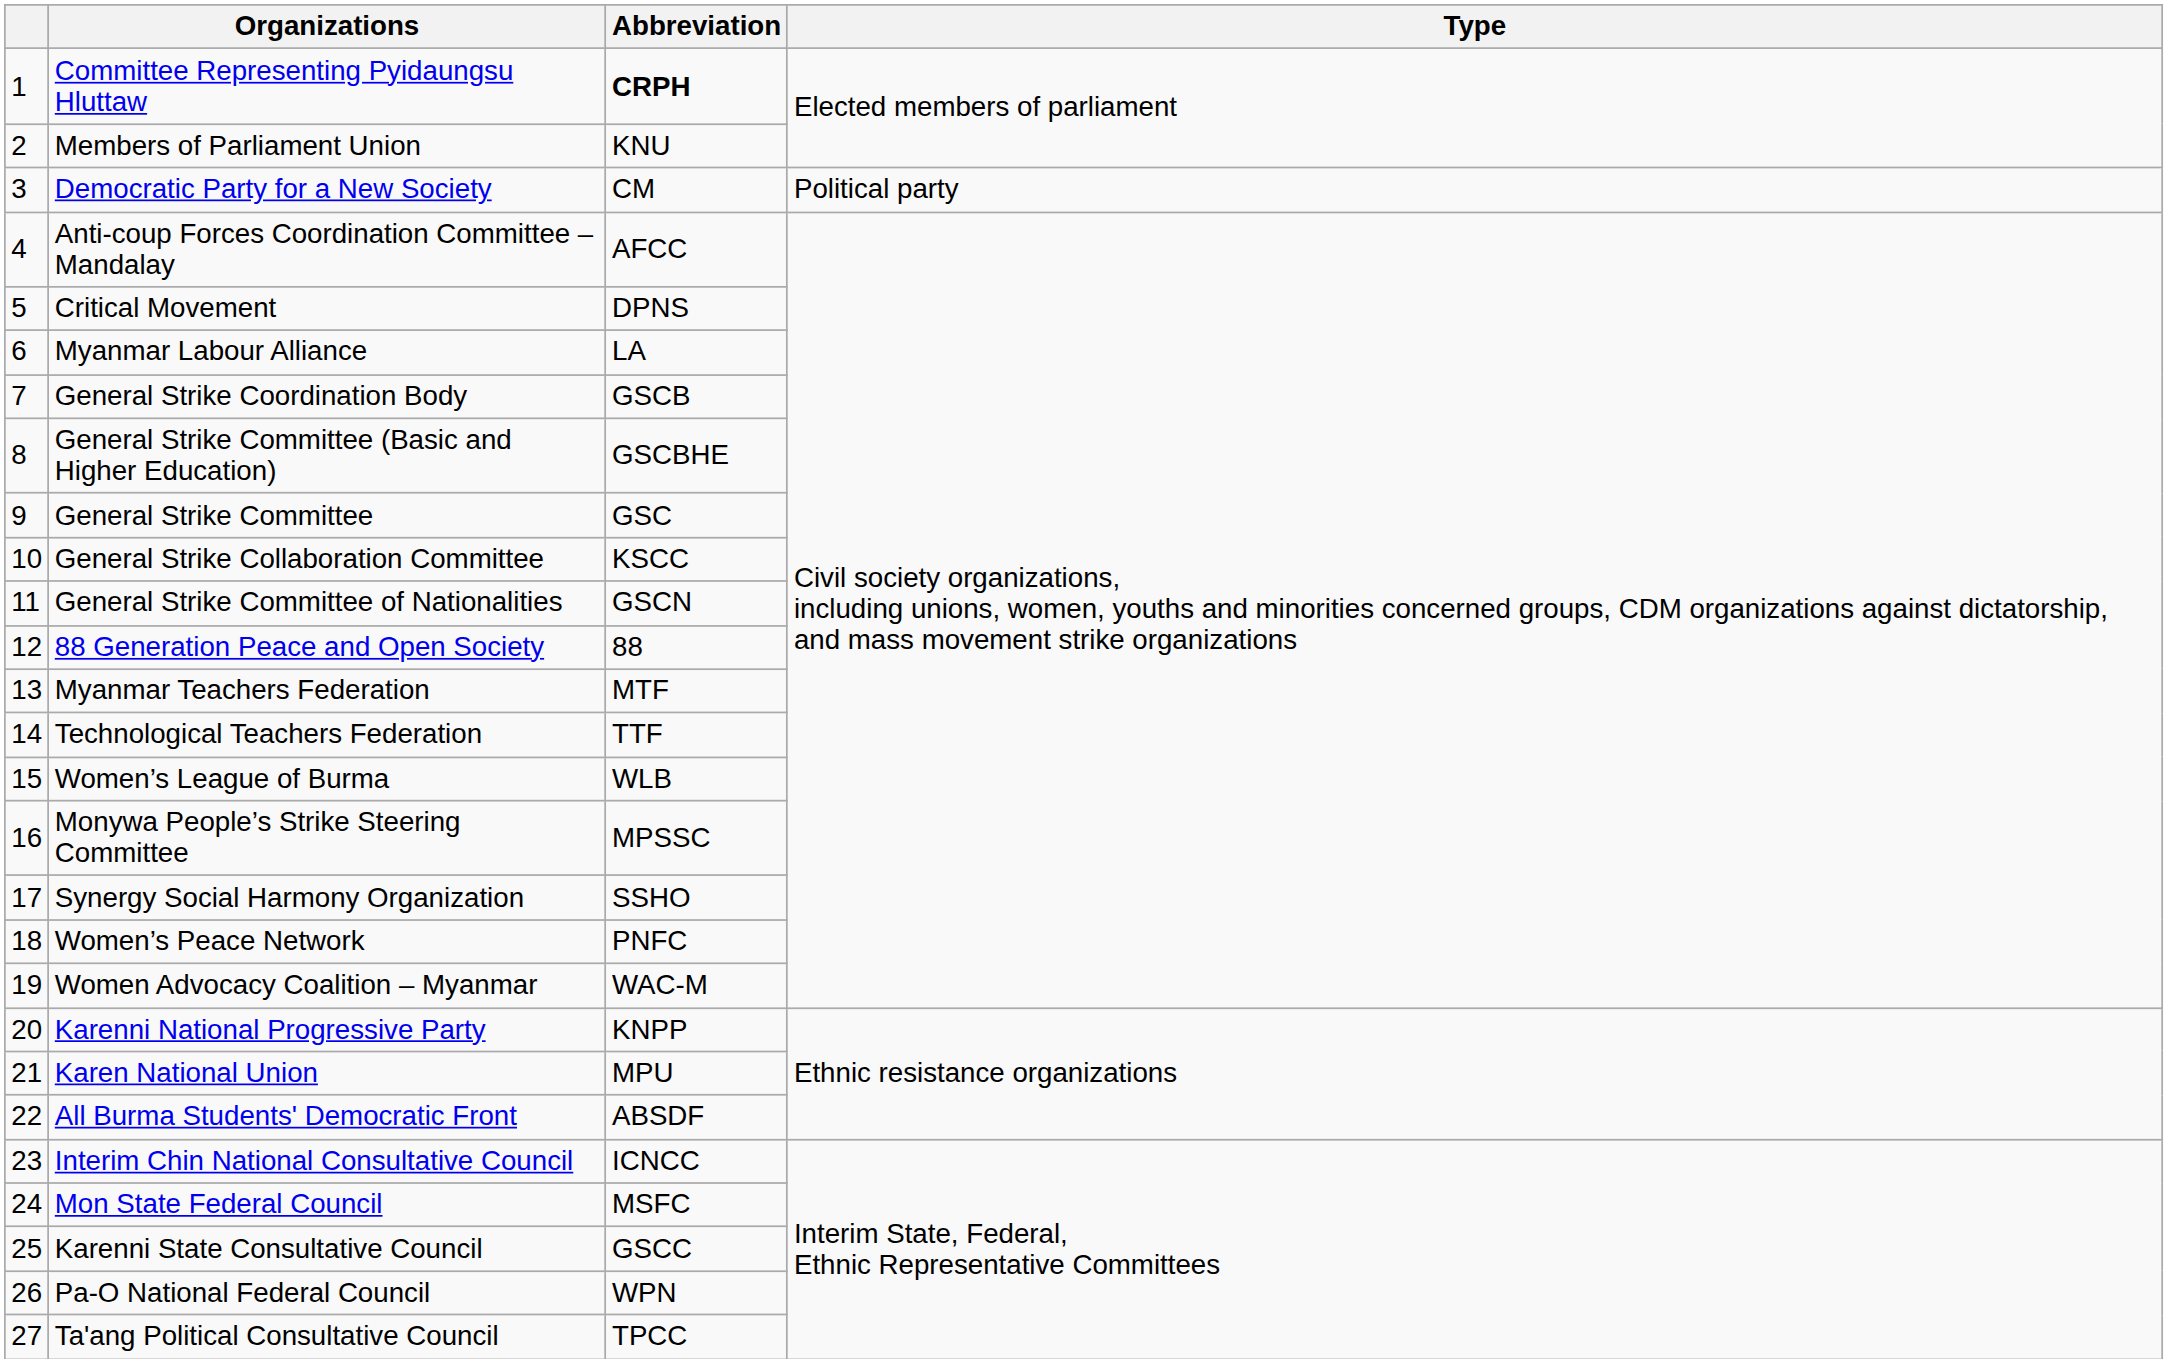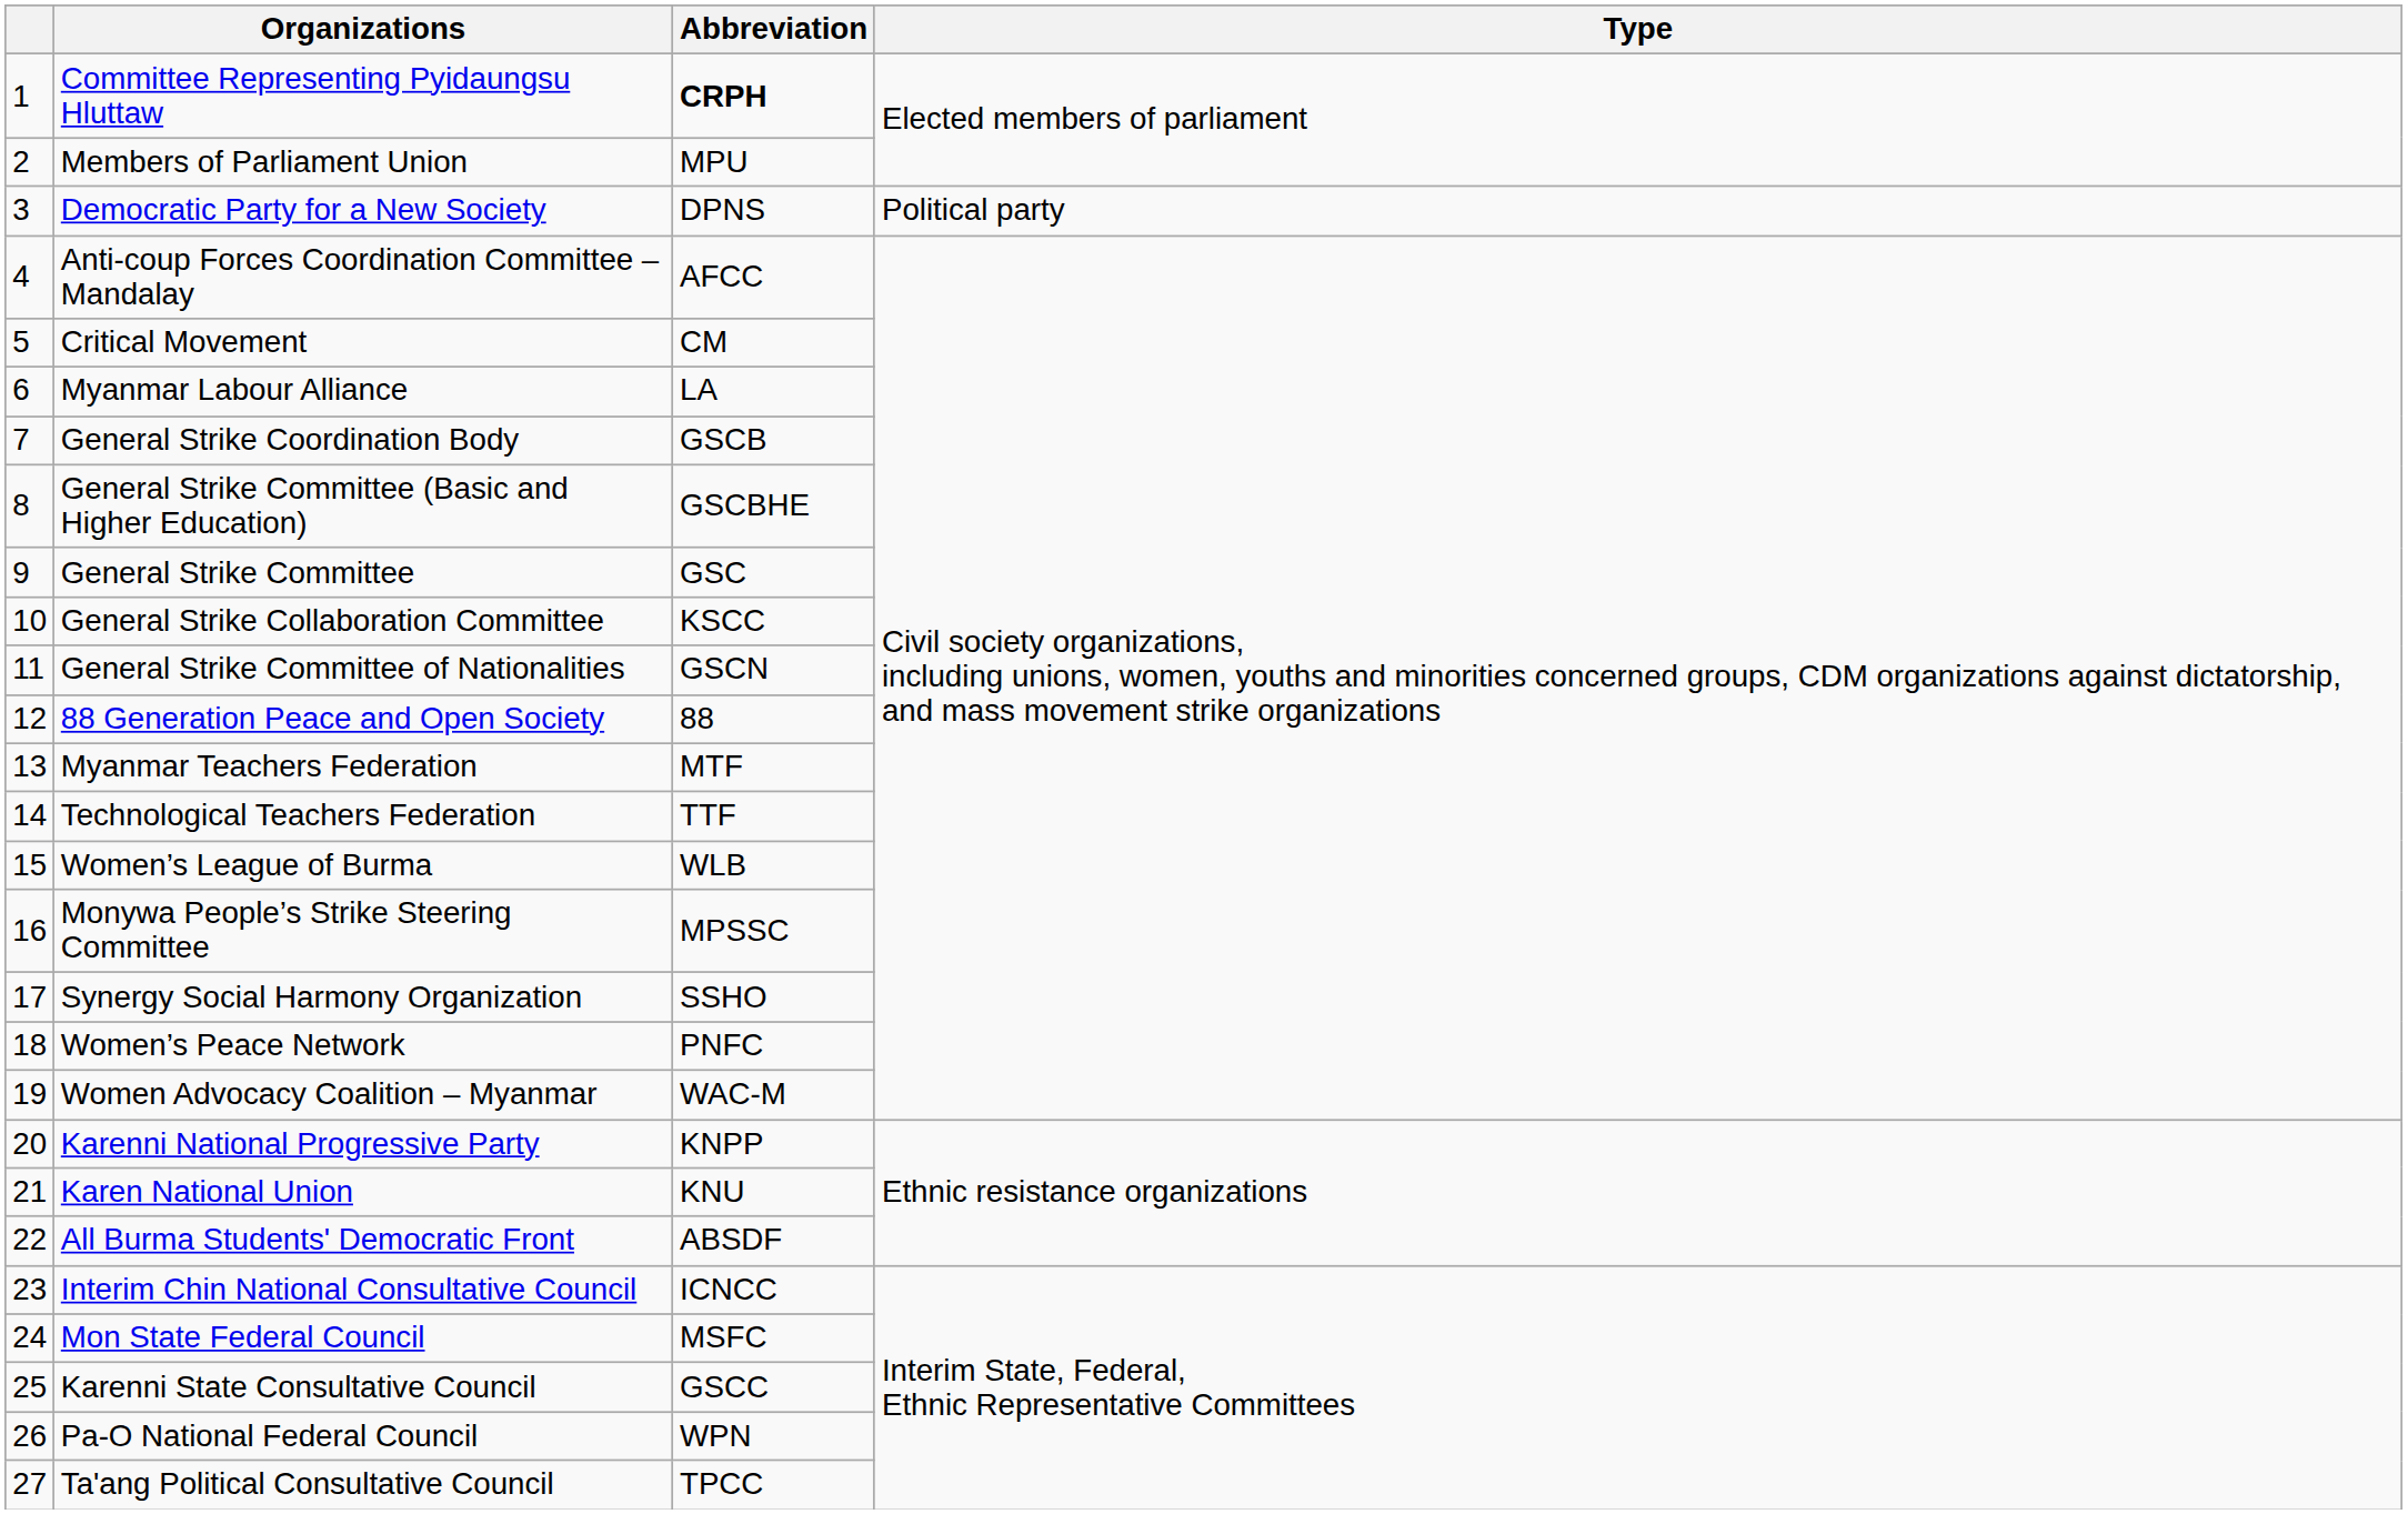Members of Parliament Union | Abbreviation: KNU -> MPU
Democratic Party for a New Society | Abbreviation: CM -> DPNS
Critical Movement | Abbreviation: DPNS -> CM
Karen National Union | Abbreviation: MPU -> KNU
